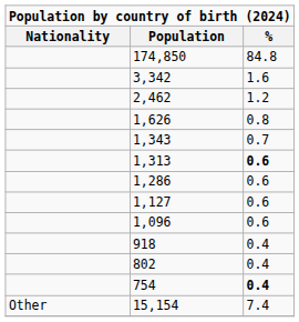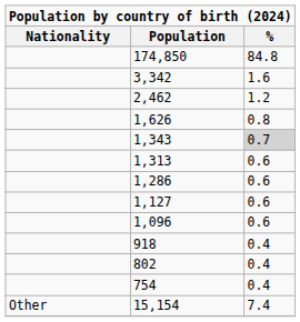1,343 | %: no background -> lightgrey background
1,313 | %: bold -> normal
754 | %: bold -> normal
